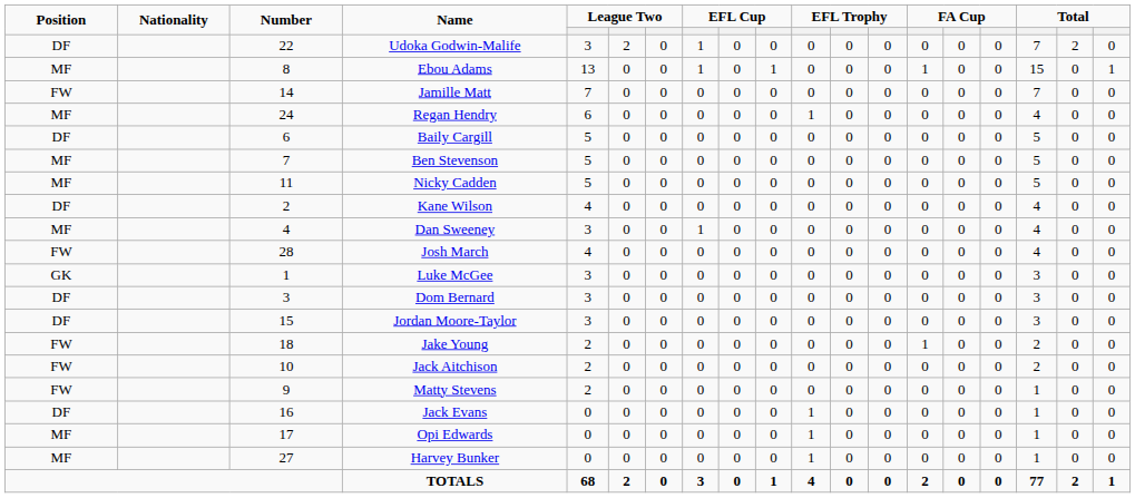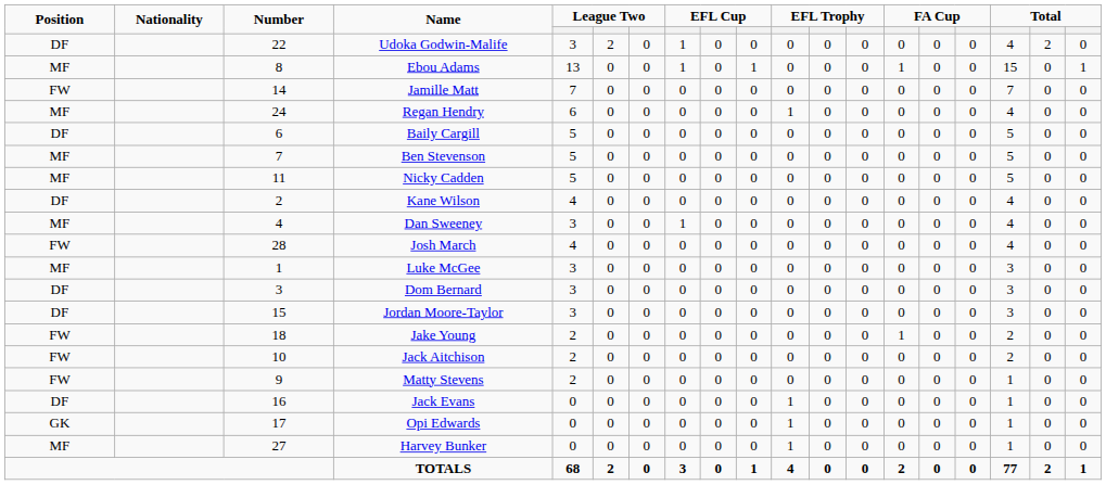Udoka Godwin-Malife | column 17: 7 -> 4
Luke McGee | Position: GK -> MF
Opi Edwards | Position: MF -> GK
